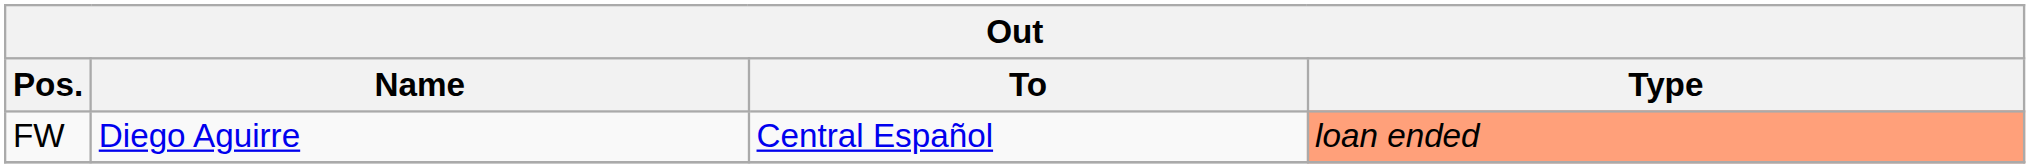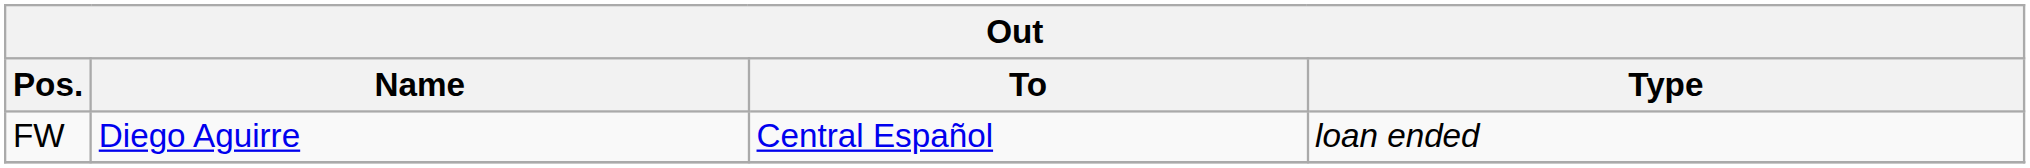FW | Type: lightsalmon background -> no background
